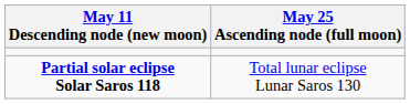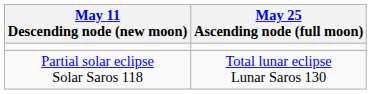row 3 | May 11 Descending node (new moon): bold -> normal
